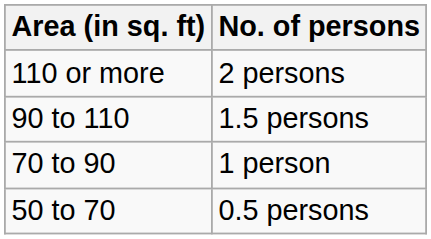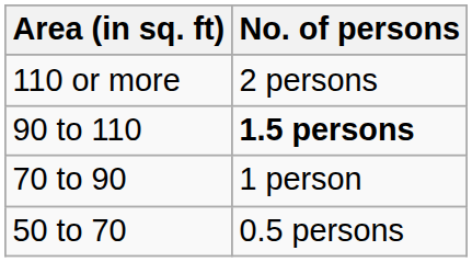90 to 110 | No. of persons: normal -> bold
